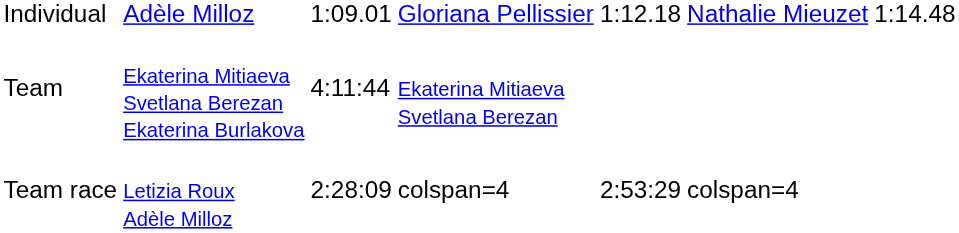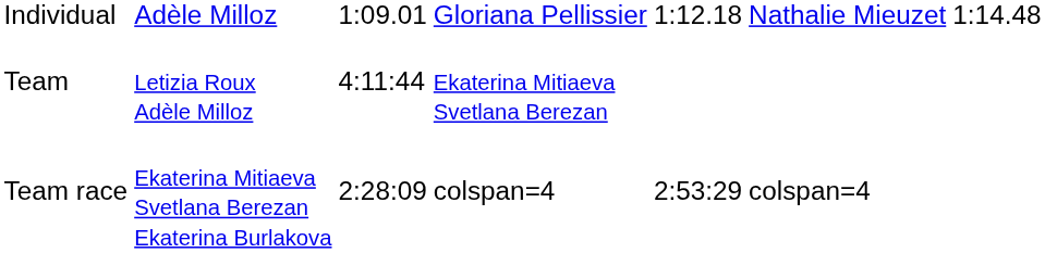Team | column 2: Ekaterina Mitiaeva Svetlana Berezan Ekaterina Burlakova -> Letizia Roux Adèle Milloz
Team race | column 2: Letizia Roux Adèle Milloz -> Ekaterina Mitiaeva Svetlana Berezan Ekaterina Burlakova
